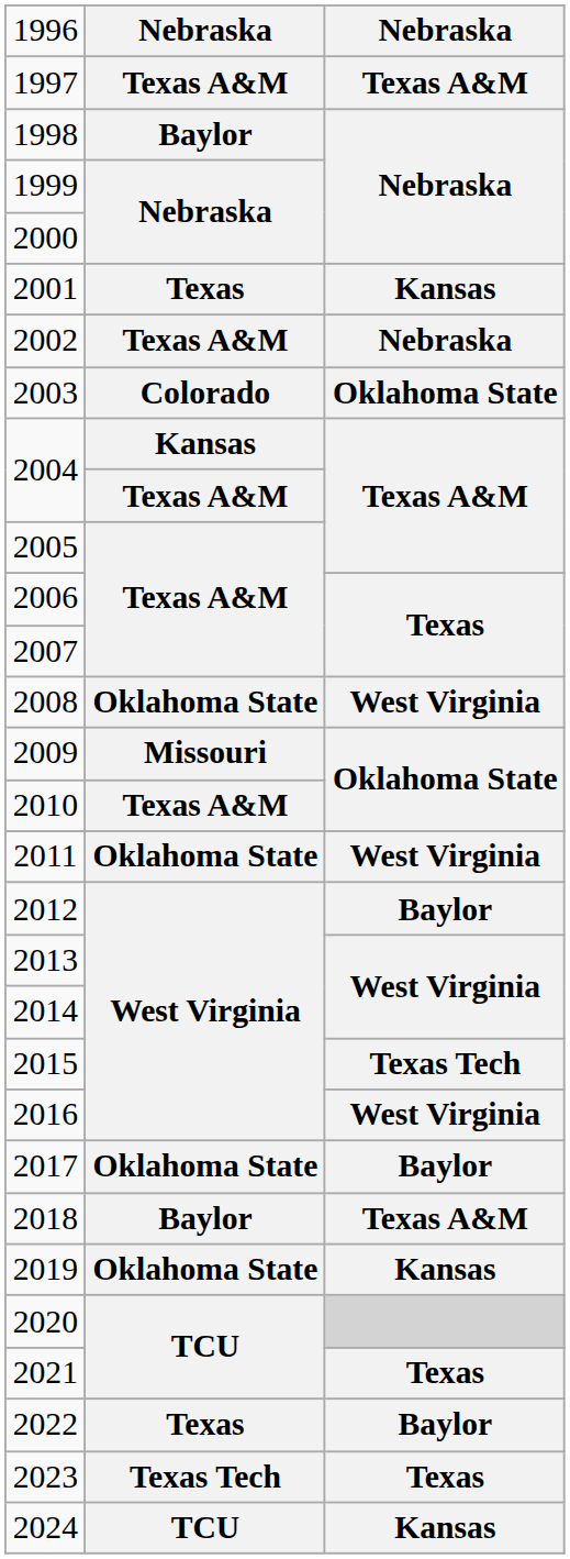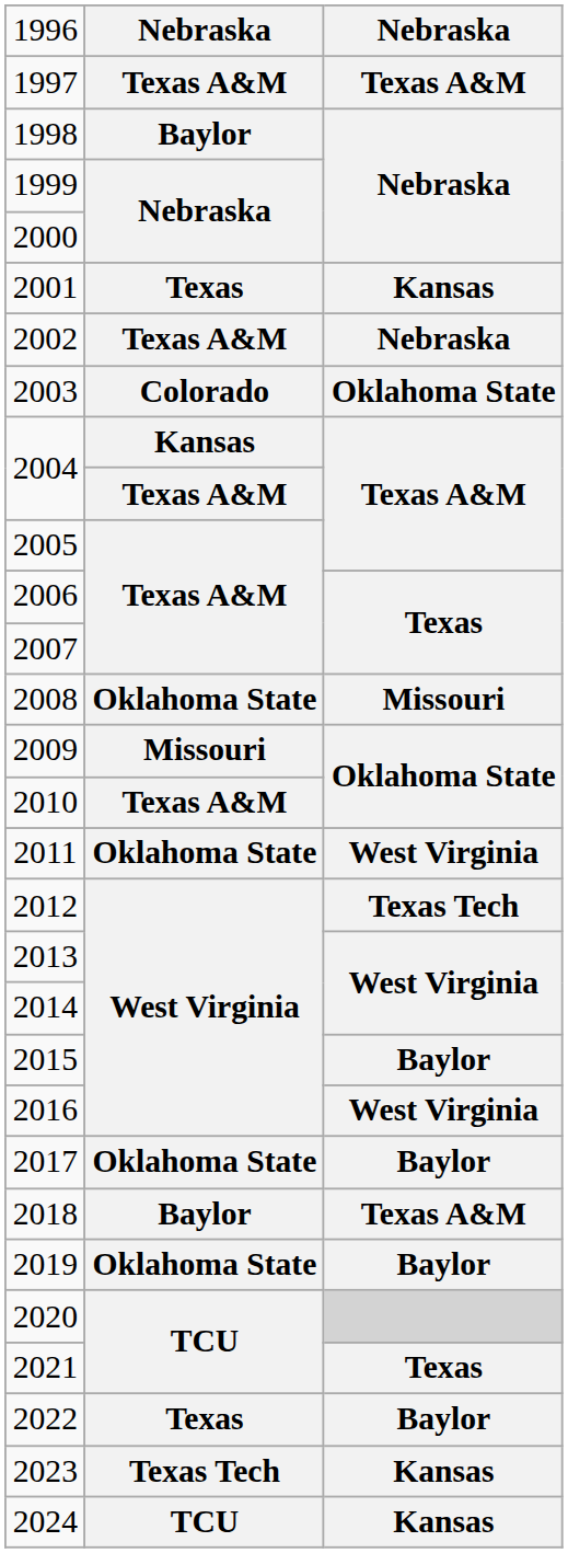2008 | column 3: West Virginia -> Missouri
2012 | column 3: Baylor -> Texas Tech
2015 | column 3: Texas Tech -> Baylor
2019 | column 3: Kansas -> Baylor
2023 | column 3: Texas -> Kansas
